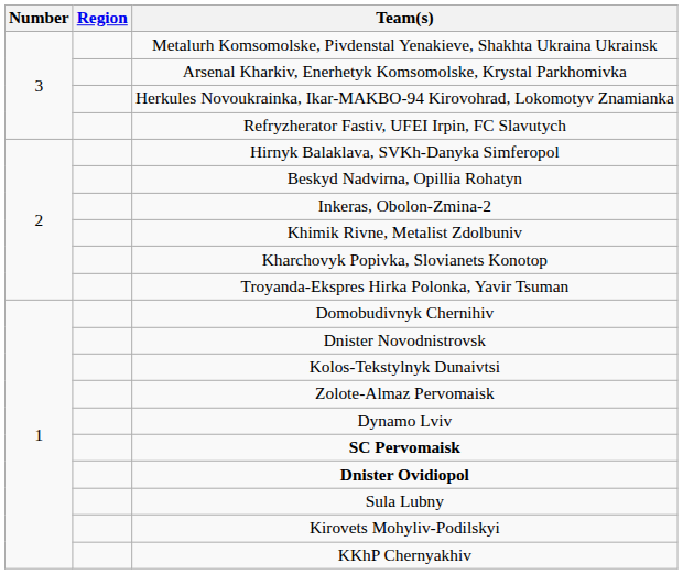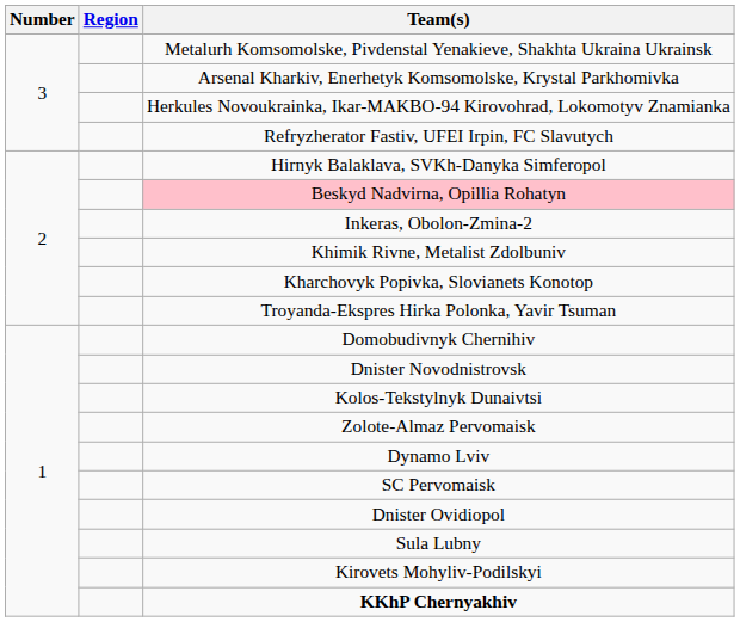Beskyd Nadvirna, Opillia Rohatyn | Team(s): no background -> pink background
SC Pervomaisk | Team(s): bold -> normal
Dnister Ovidiopol | Team(s): bold -> normal
KKhP Chernyakhiv | Team(s): normal -> bold
